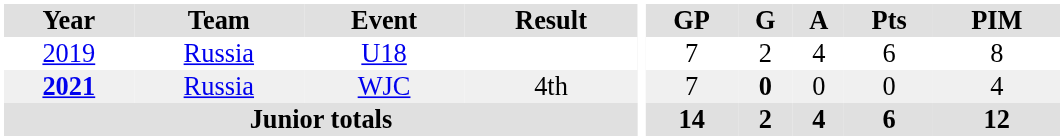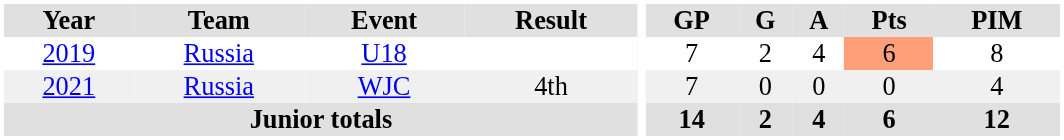U18 | Pts: no background -> lightsalmon background
WJC | Year: bold -> normal
WJC | G: bold -> normal
